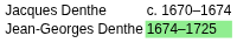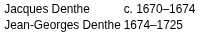Jean-Georges Denthe | column 2: lightgreen background -> no background
